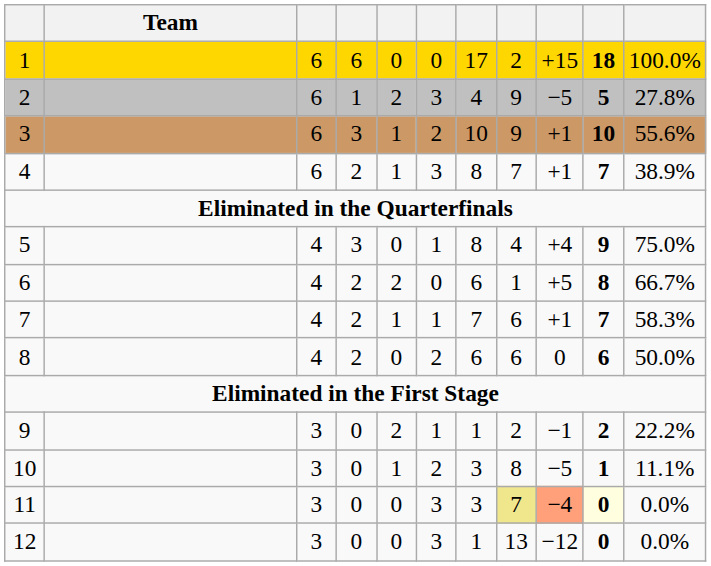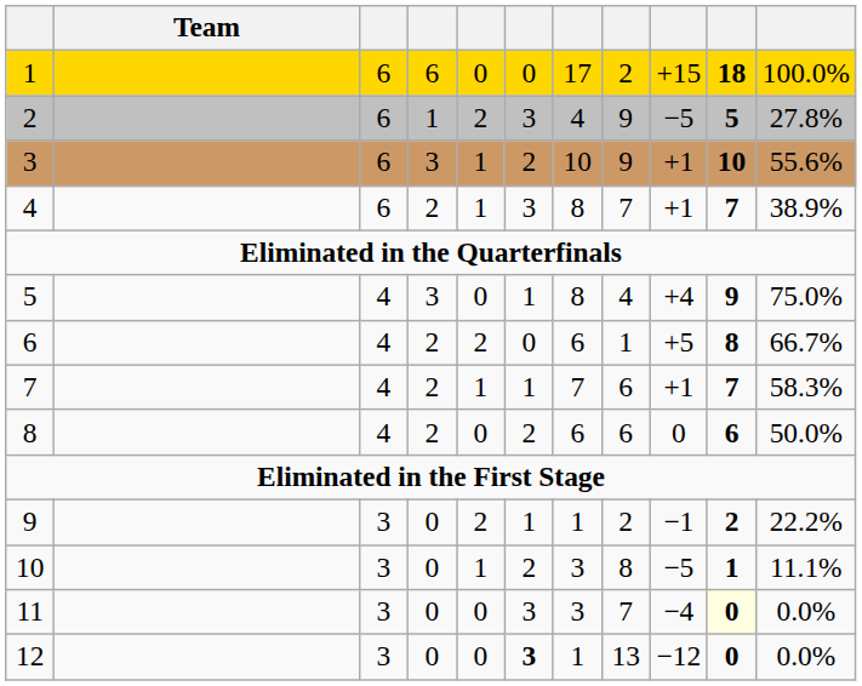11 | column 8: khaki background -> no background
11 | column 9: lightsalmon background -> no background
12 | column 6: normal -> bold
